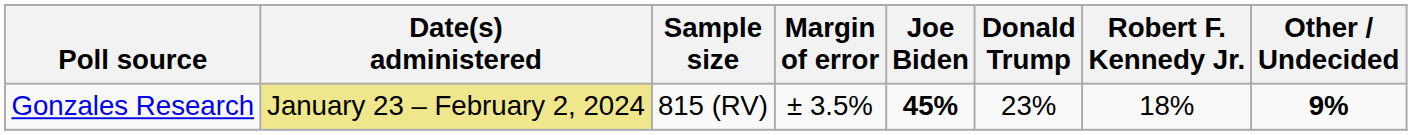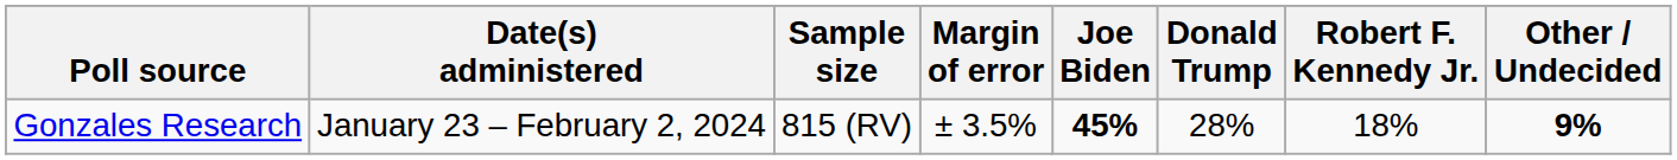Gonzales Research | Date(s) administered: khaki background -> no background
Gonzales Research | Donald Trump: 23% -> 28%
